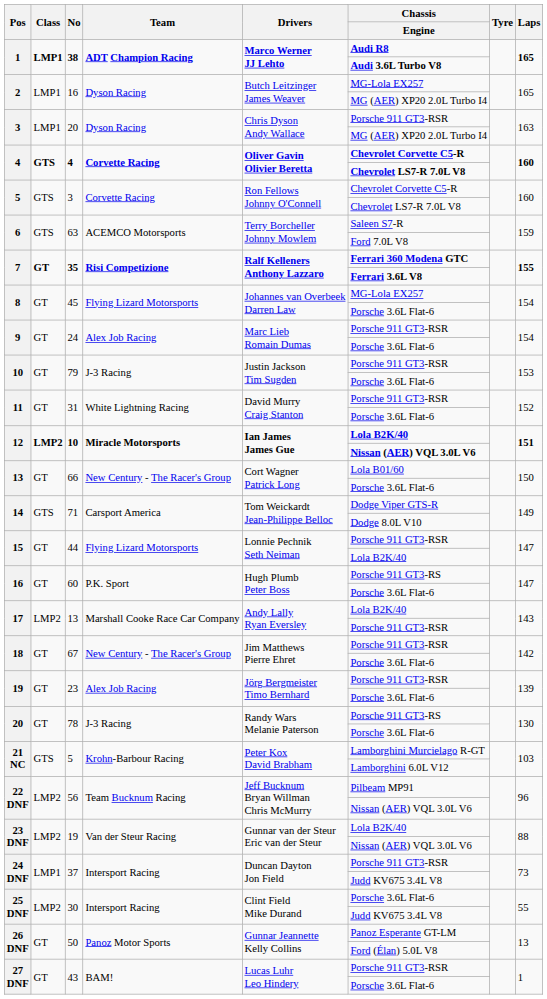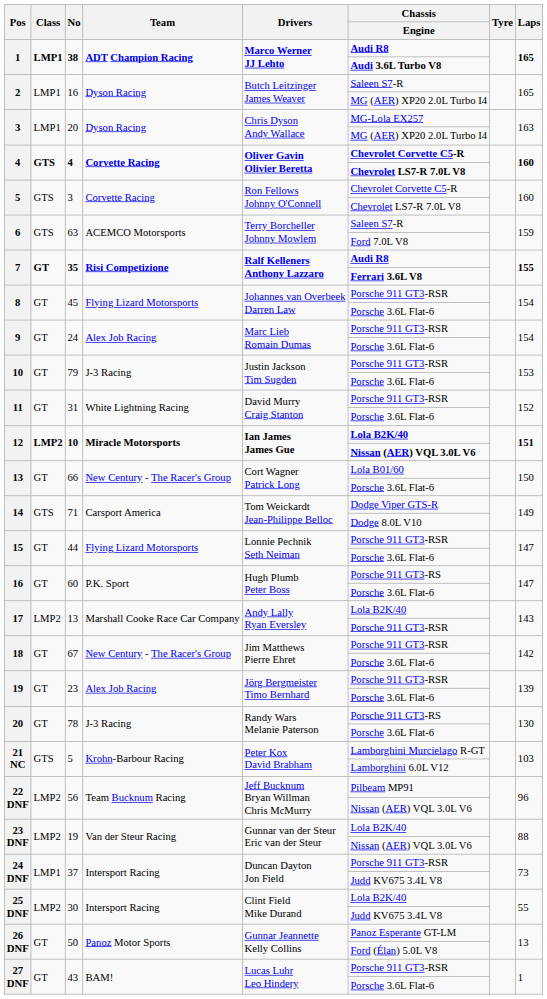row 5 | Chassis / Engine: MG-Lola EX257 -> Saleen S7-R
row 7 | Chassis / Engine: Porsche 911 GT3-RSR -> MG-Lola EX257
row 15 | Chassis / Engine: Ferrari 360 Modena GTC -> Audi R8
row 17 | Chassis / Engine: MG-Lola EX257 -> Porsche 911 GT3-RSR
row 32 | Chassis / Engine: Lola B2K/40 -> Porsche 3.6L Flat-6
row 51 | Chassis / Engine: Porsche 3.6L Flat-6 -> Lola B2K/40
